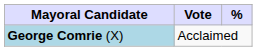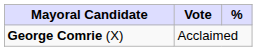George Comrie (X) | Mayoral Candidate: lightblue background -> no background
